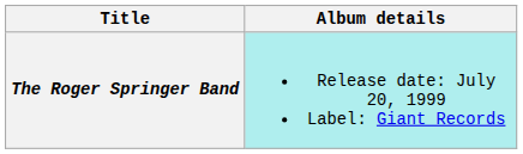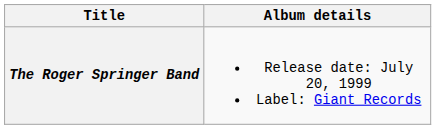The Roger Springer Band | Album details: paleturquoise background -> no background
